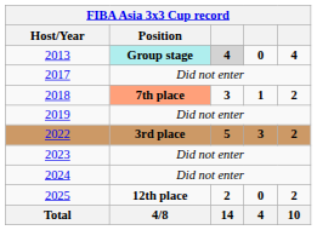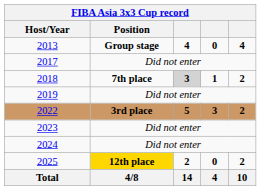2013 | FIBA Asia 3x3 Cup record / Position: paleturquoise background -> no background
2013 | column 3: lightgrey background -> no background
2018 | FIBA Asia 3x3 Cup record / Position: lightsalmon background -> no background
2018 | column 3: no background -> lightgrey background
2025 | FIBA Asia 3x3 Cup record / Position: no background -> gold background
